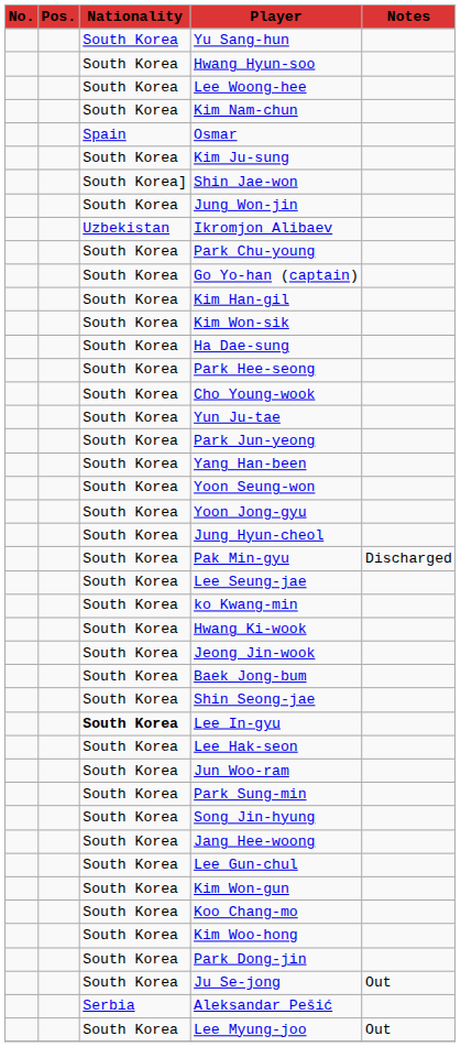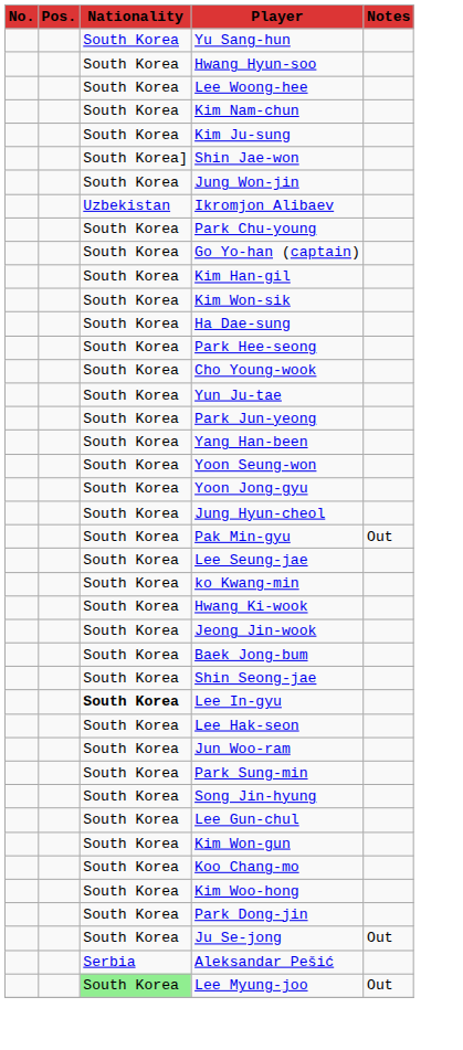- row: Spain | Osmar
Pak Min-gyu | Notes: Discharged -> Out
- row: South Korea | Jang Hee-woong
Lee Myung-joo | Nationality: no background -> lightgreen background
